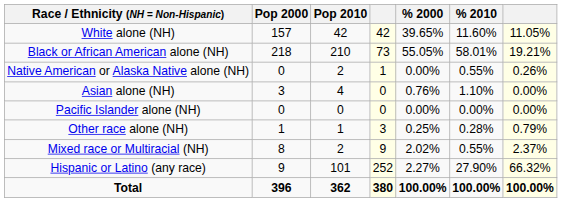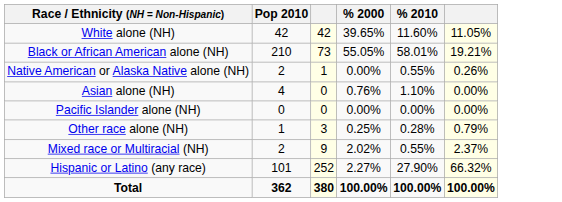- column: Pop 2000 | 157 | 218 | 0 | 3 | 0 | 1 | 8 | 9 | 396
